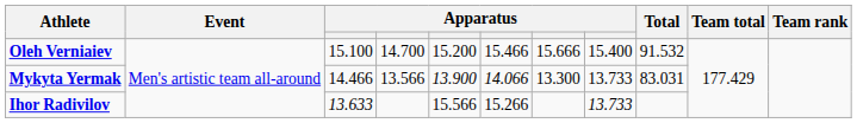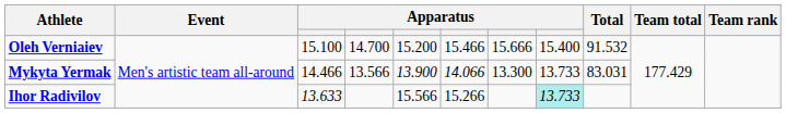row 5 | column 8: no background -> paleturquoise background
